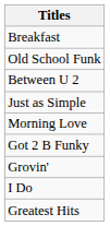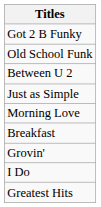row 2 | column 1: Breakfast -> Got 2 B Funky
row 7 | column 1: Got 2 B Funky -> Breakfast
